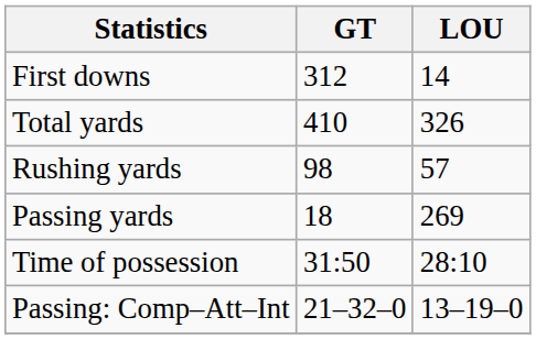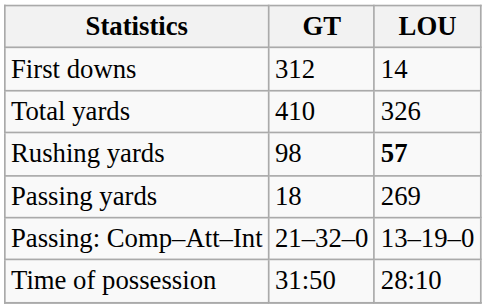Rushing yards | LOU: normal -> bold
rows swapped: Passing: Comp–Att–Int <-> Time of possession
